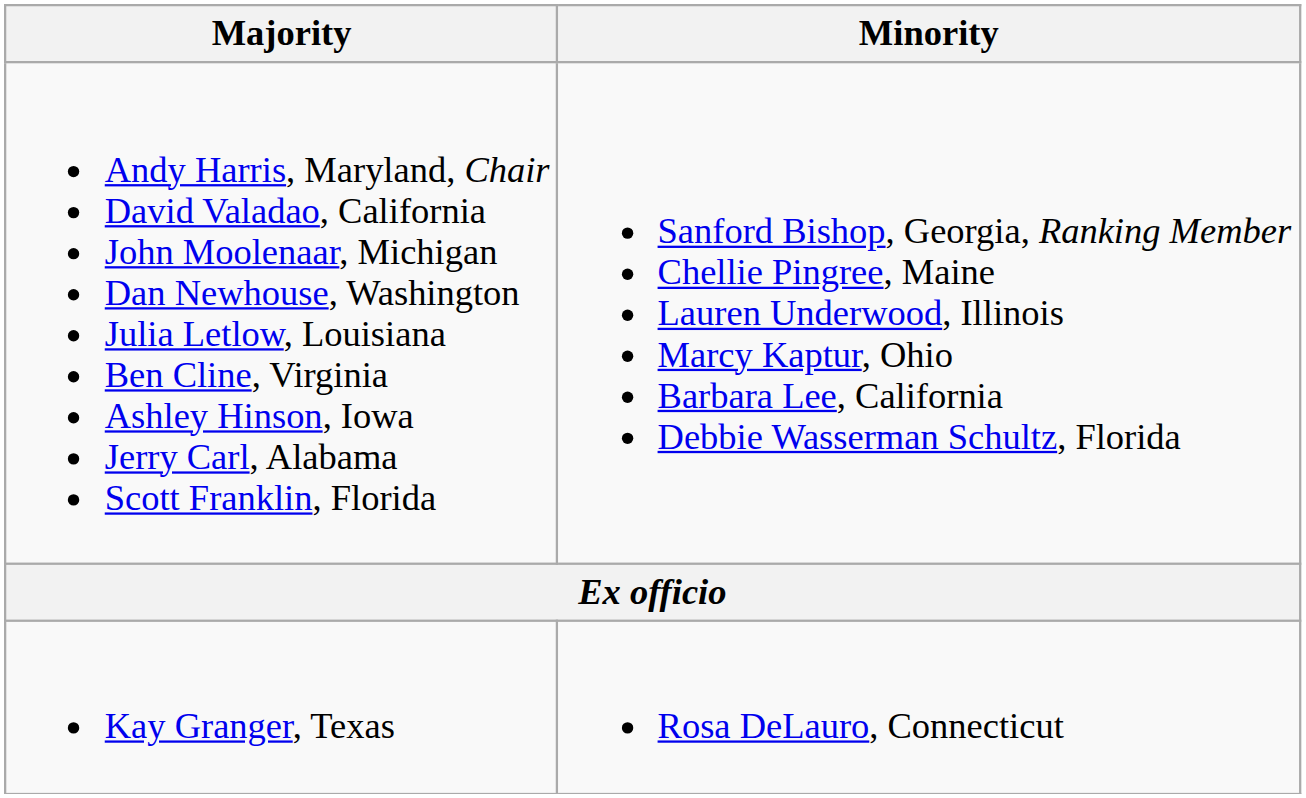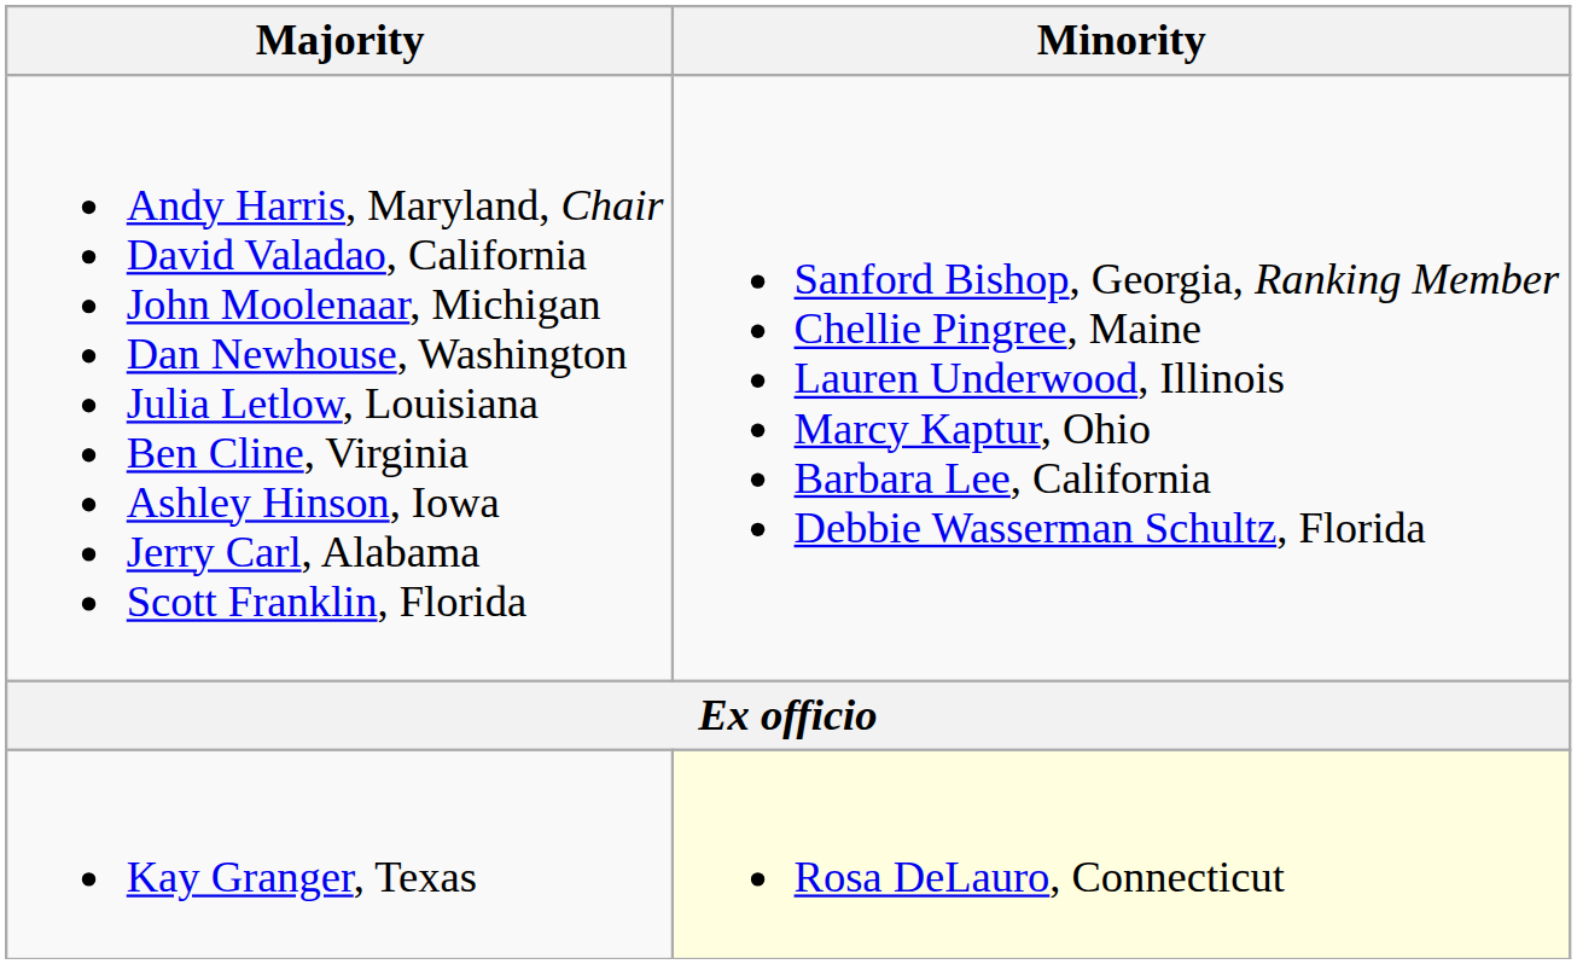Kay Granger, Texas | Minority: no background -> lightyellow background
